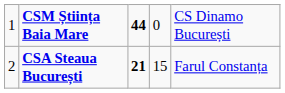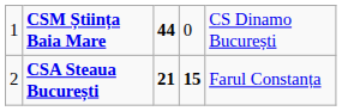CSA Steaua București | column 4: normal -> bold
